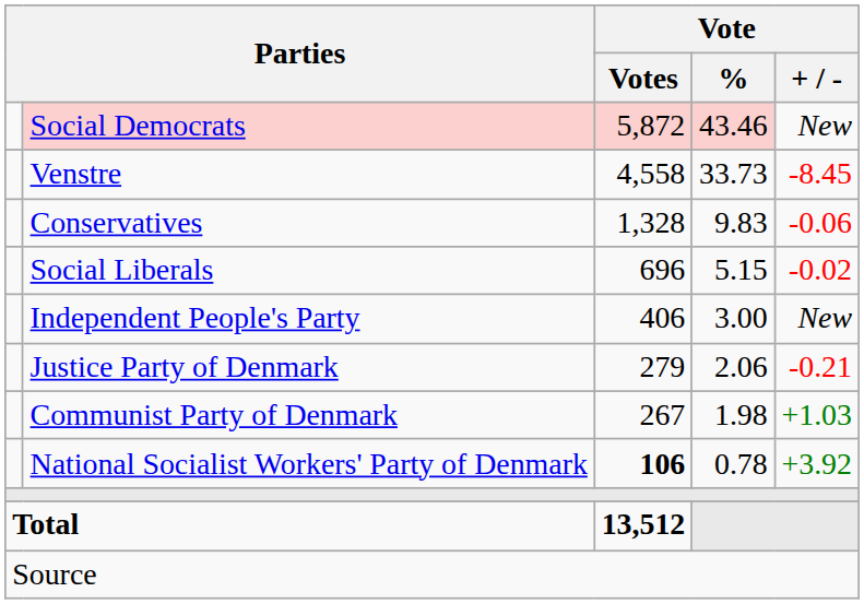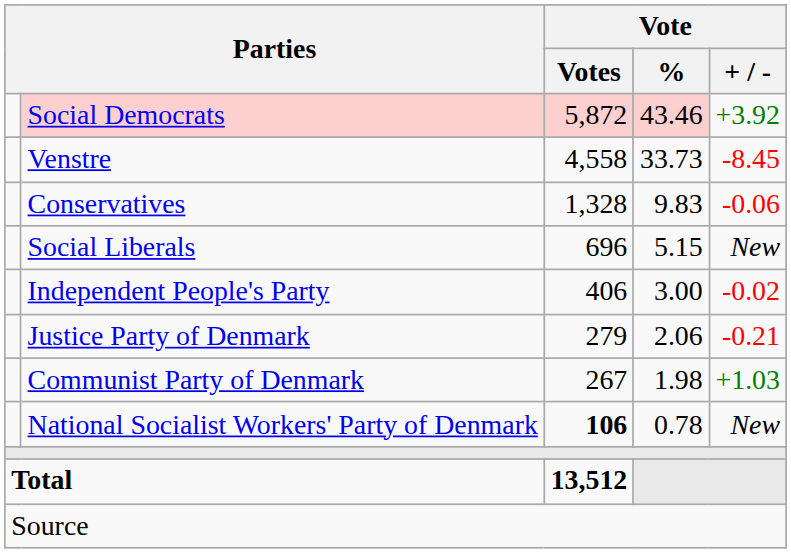Social Democrats | Vote / + / -: New -> +3.92
Social Liberals | Vote / + / -: -0.02 -> New
Independent People's Party | Vote / + / -: New -> -0.02
National Socialist Workers' Party of Denmark | Vote / + / -: +3.92 -> New
